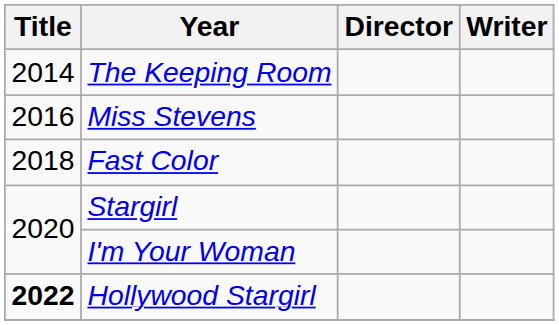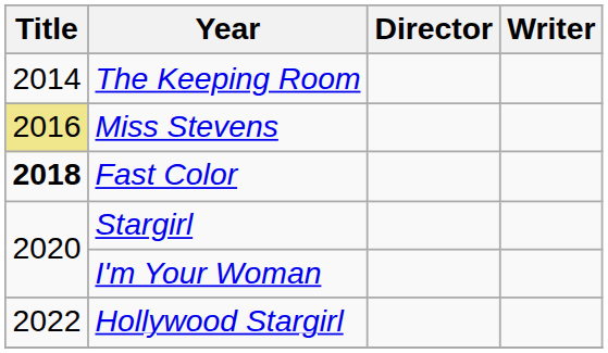Miss Stevens | Title: no background -> khaki background
Fast Color | Title: normal -> bold
Hollywood Stargirl | Title: bold -> normal
